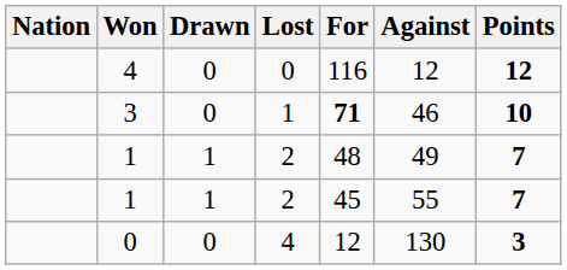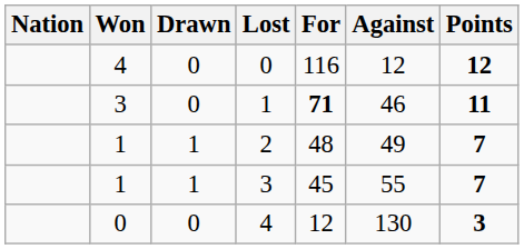row 3 | Points: 10 -> 11
row 5 | Lost: 2 -> 3
